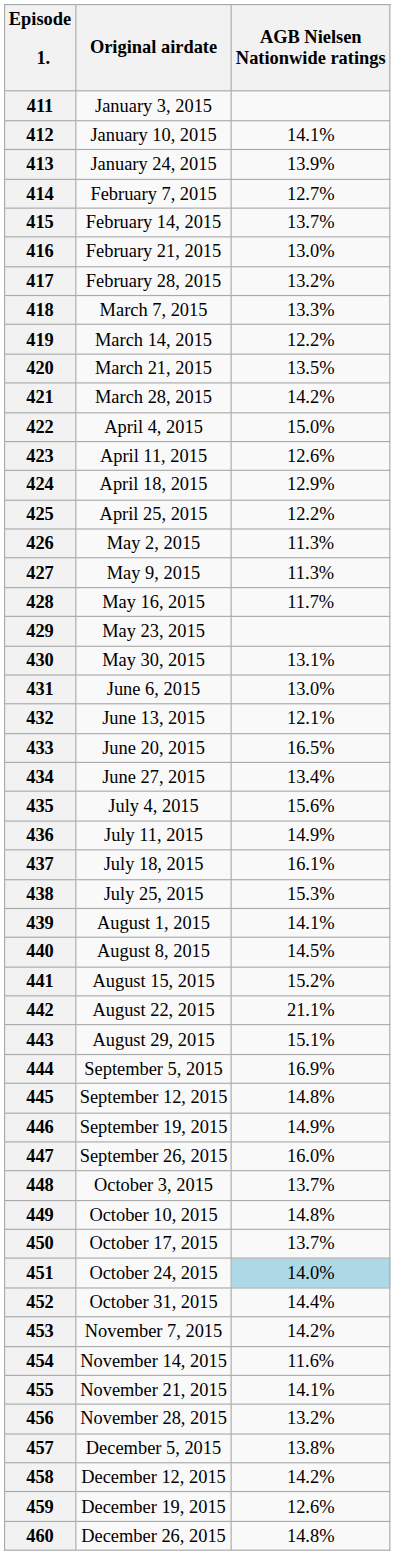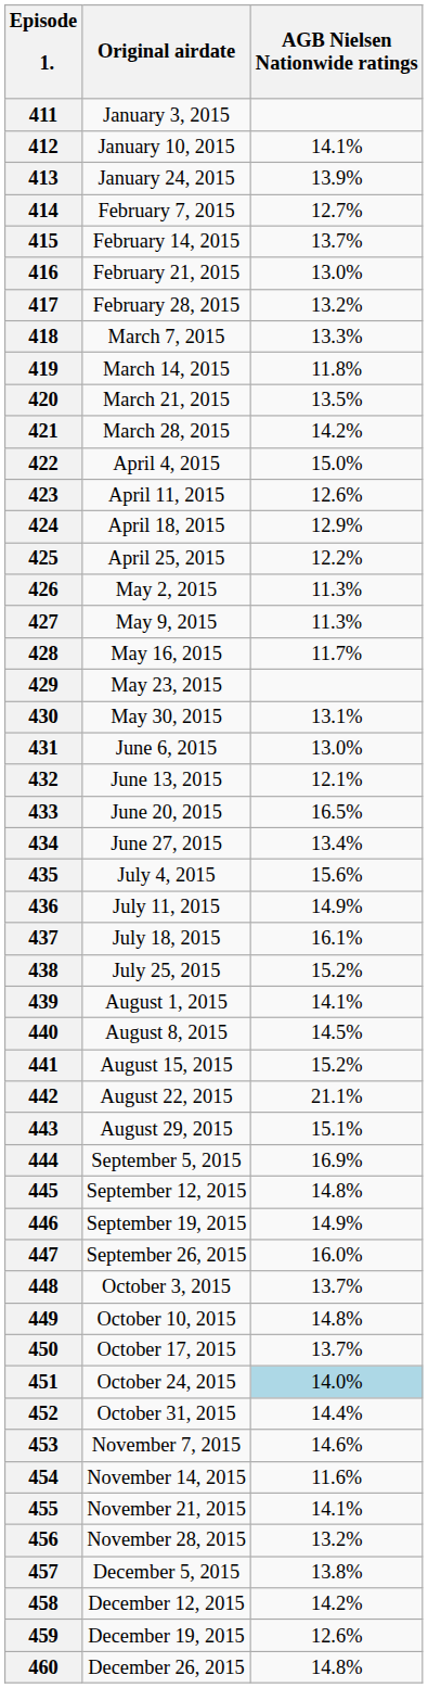419 | AGB Nielsen Nationwide ratings: 12.2% -> 11.8%
438 | AGB Nielsen Nationwide ratings: 15.3% -> 15.2%
453 | AGB Nielsen Nationwide ratings: 14.2% -> 14.6%
